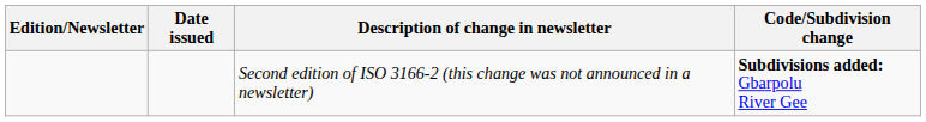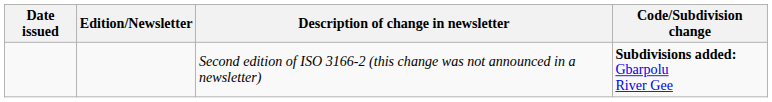columns swapped: Edition/Newsletter <-> Date issued
